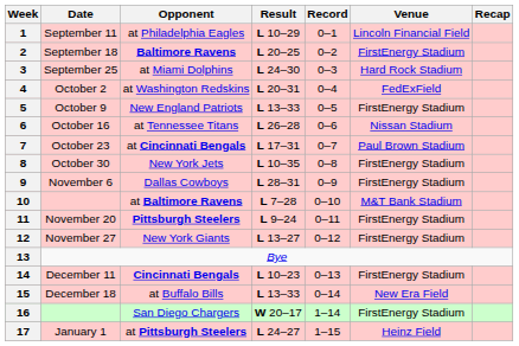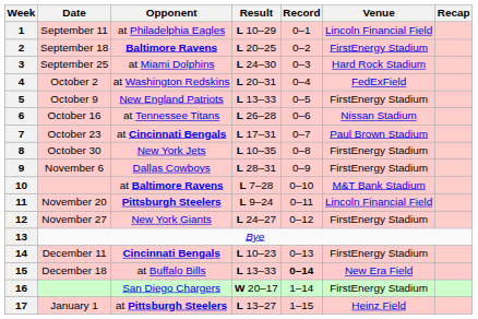11 | Venue: FirstEnergy Stadium -> Lincoln Financial Field
12 | Result: L 13–27 -> L 24–27
15 | Record: normal -> bold
17 | Result: L 24–27 -> L 13–27
